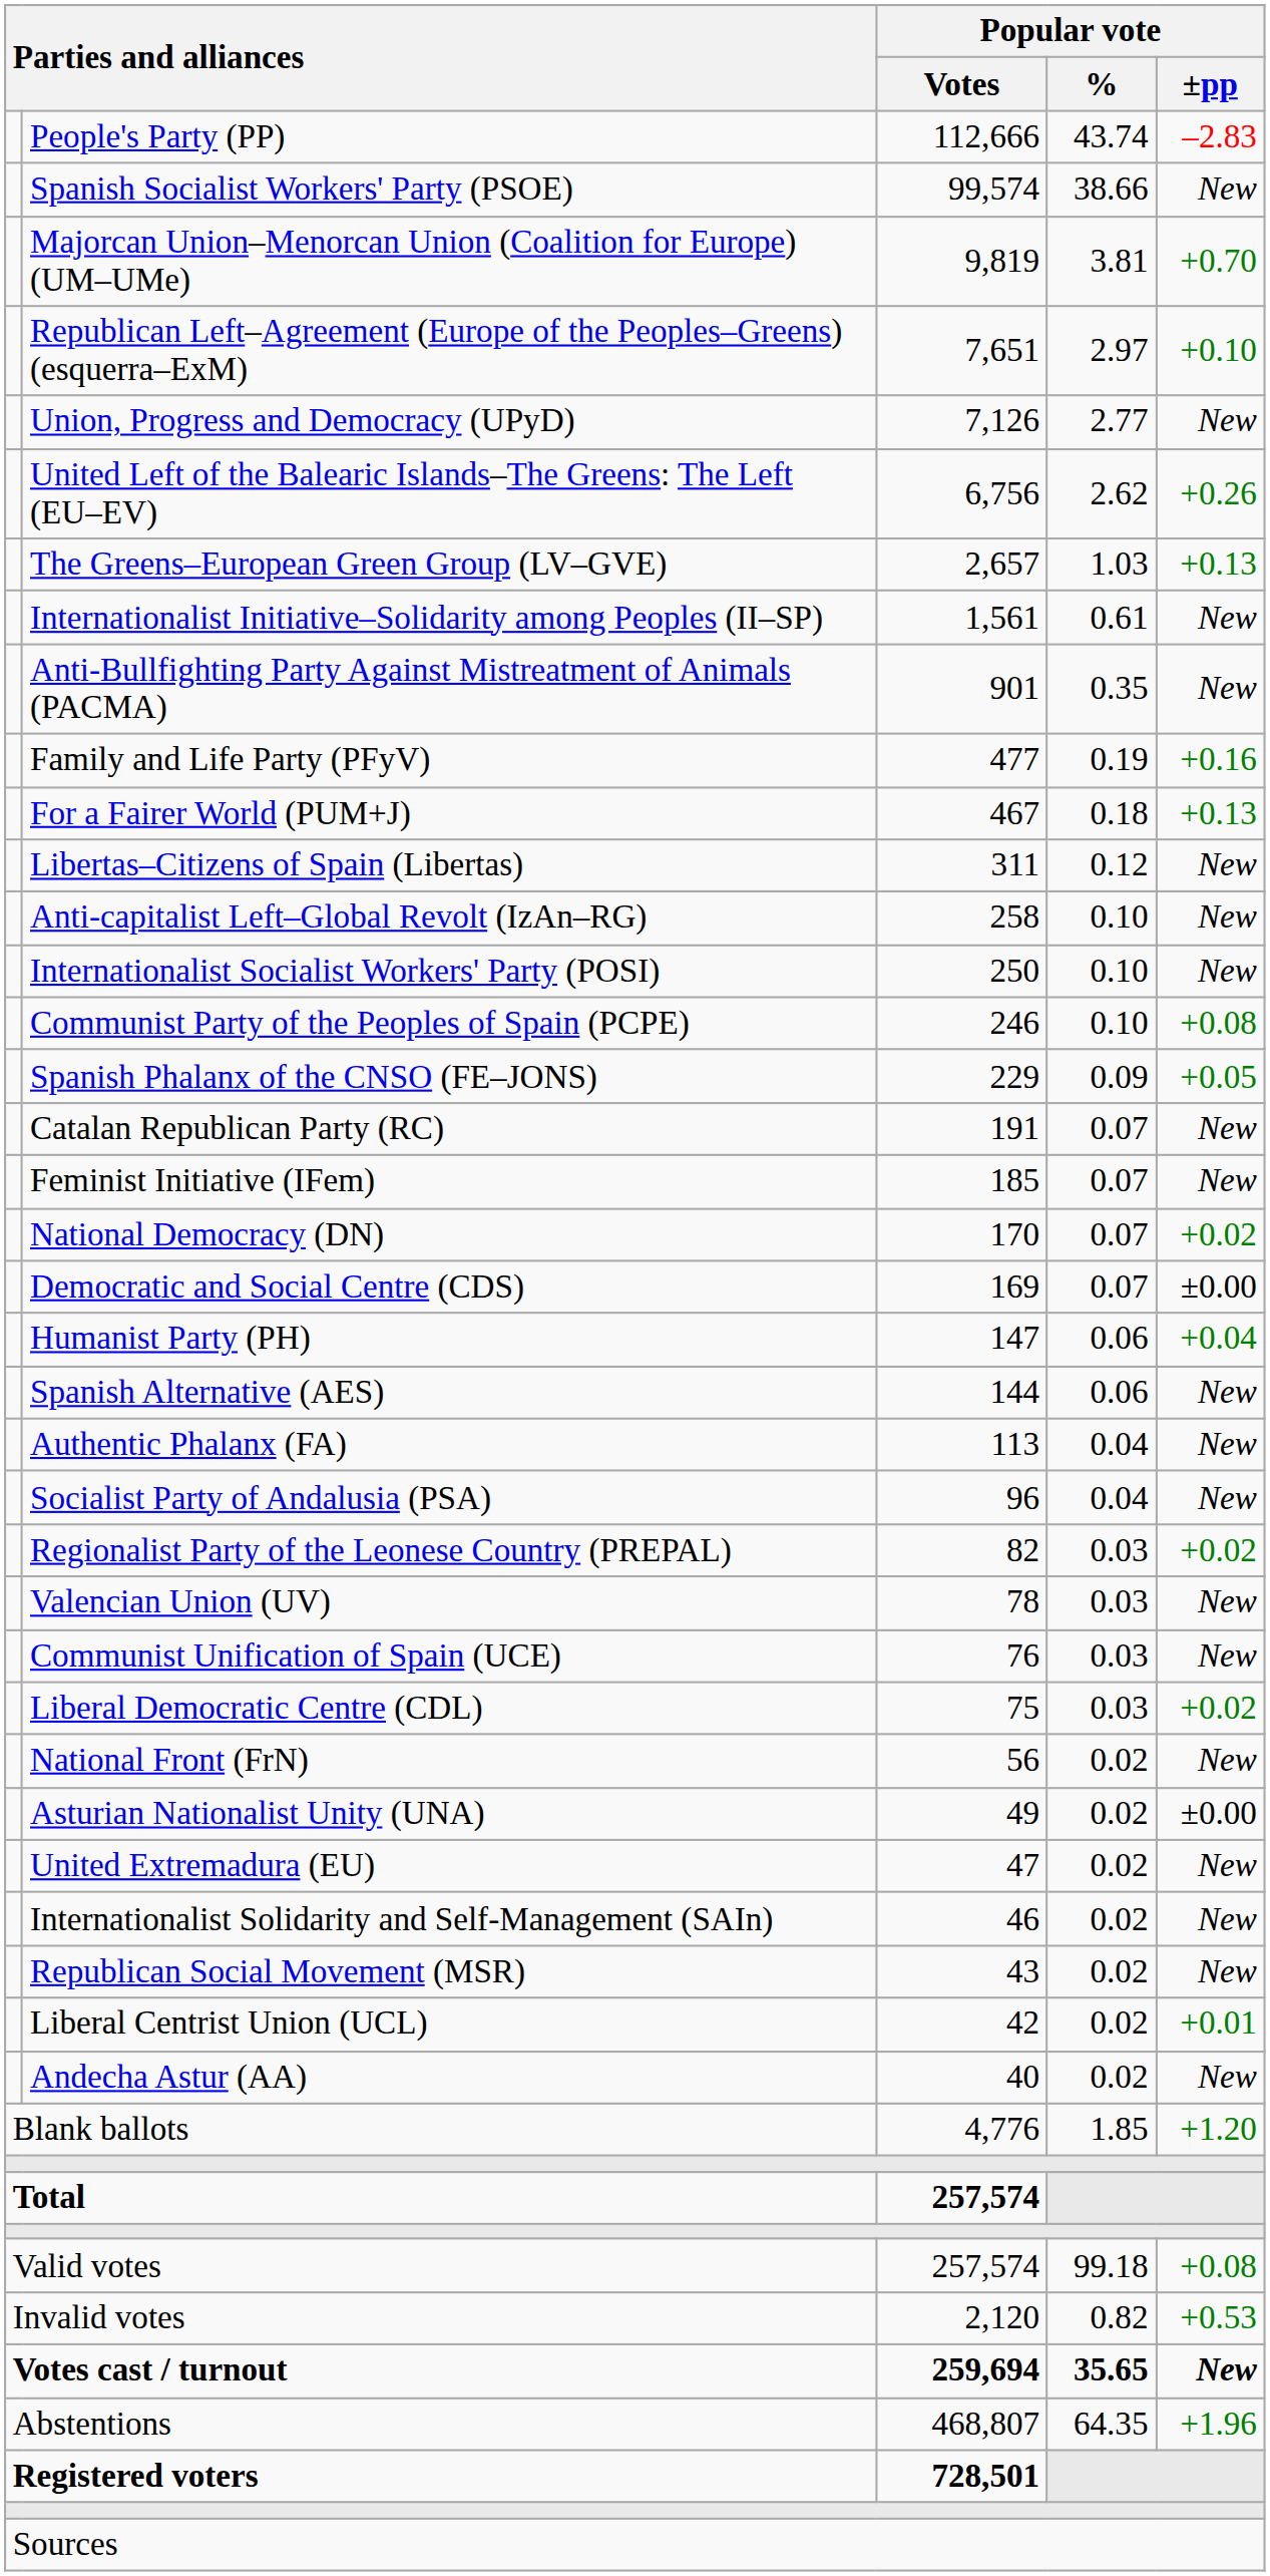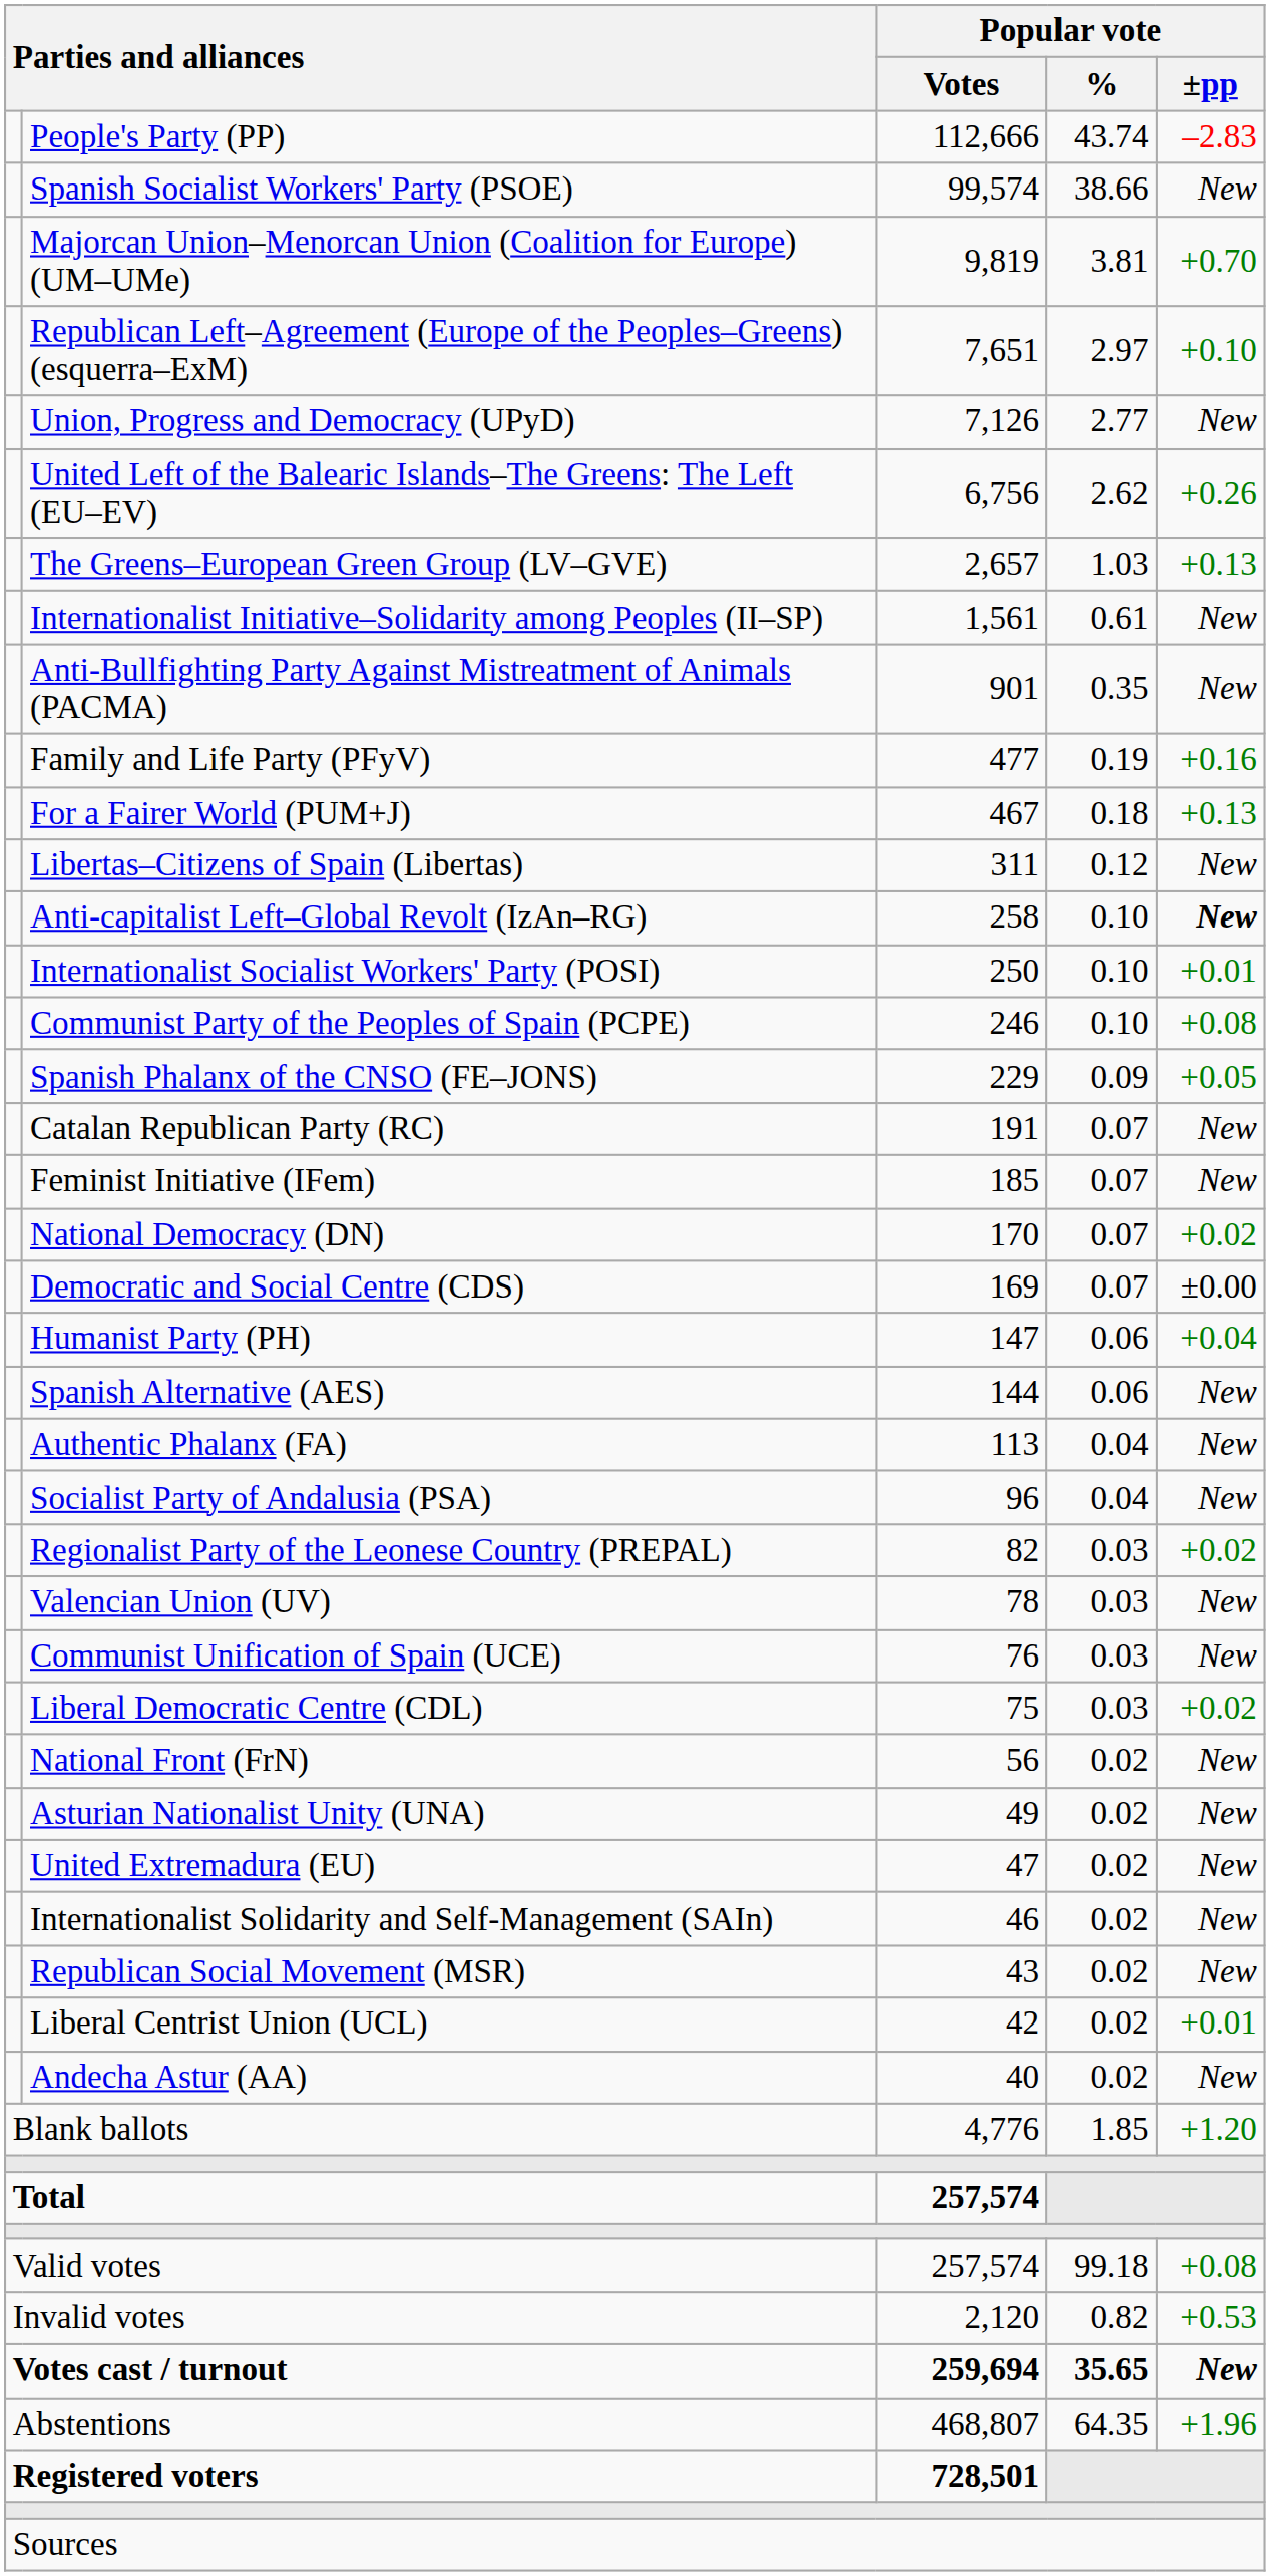Anti-capitalist Left–Global Revolt (IzAn–RG) | Popular vote / ±pp: normal -> bold
Internationalist Socialist Workers' Party (POSI) | Popular vote / ±pp: New -> +0.01
Asturian Nationalist Unity (UNA) | Popular vote / ±pp: ±0.00 -> New
